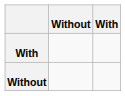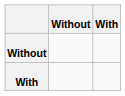row 2 | column 1: With -> Without
row 3 | column 1: Without -> With
